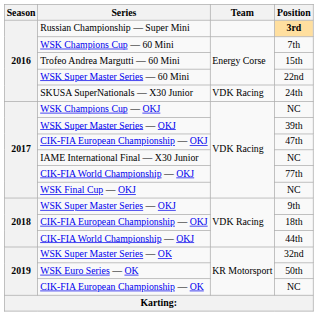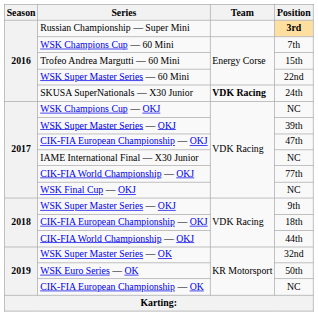SKUSA SuperNationals — X30 Junior | Team: normal -> bold
